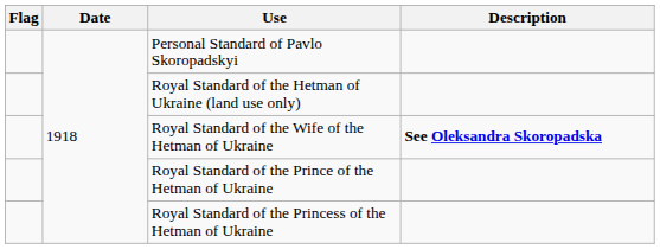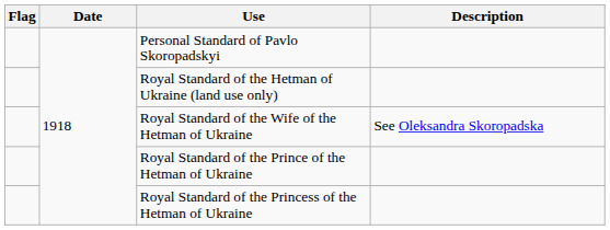Royal Standard of the Wife of the Hetman of Ukraine | Description: bold -> normal
